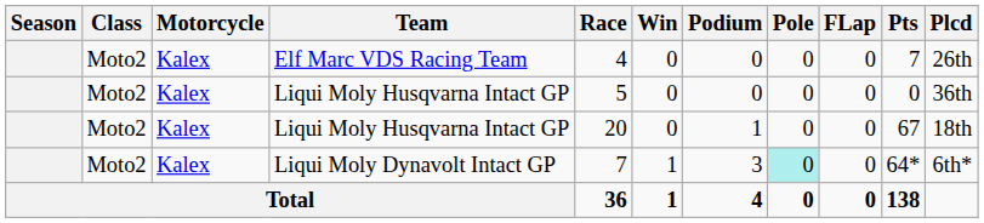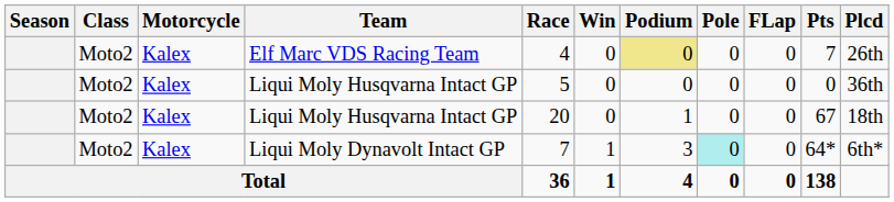Elf Marc VDS Racing Team | Podium: no background -> khaki background
